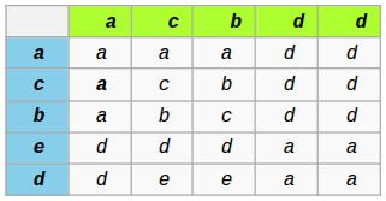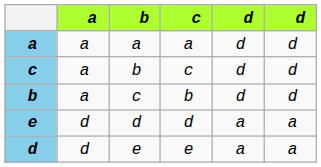columns swapped: c <-> b
row 3 | a: bold -> normal
